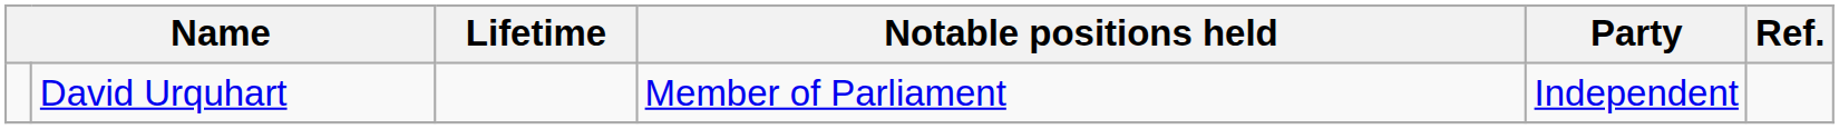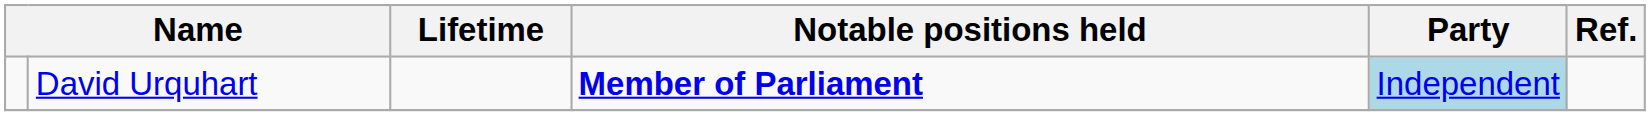David Urquhart | Notable positions held: normal -> bold
David Urquhart | Party: no background -> lightblue background
